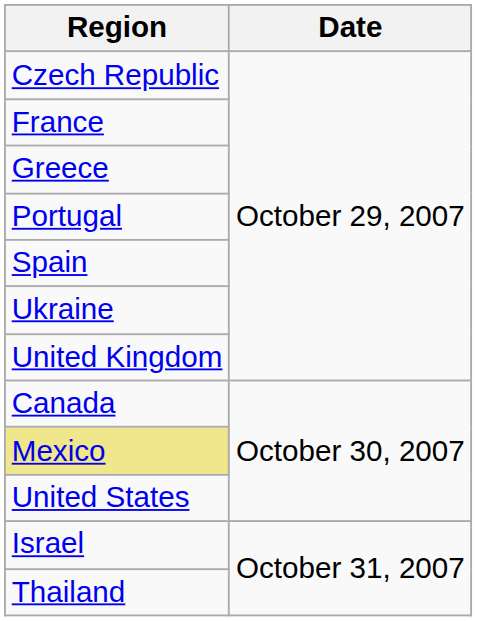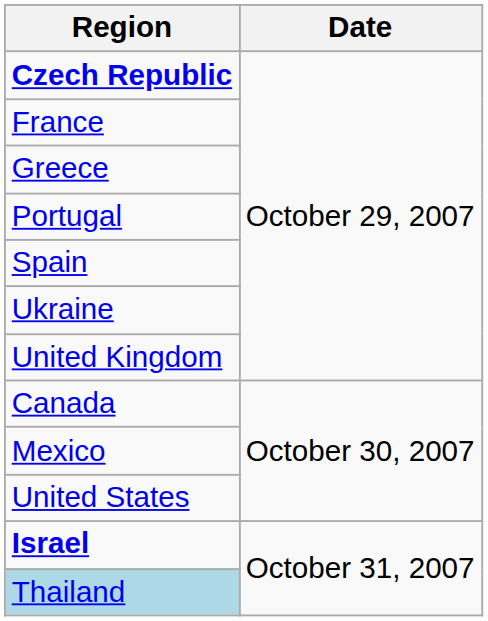Czech Republic | Region: normal -> bold
Mexico | Region: khaki background -> no background
Israel | Region: normal -> bold
Thailand | Region: no background -> lightblue background
